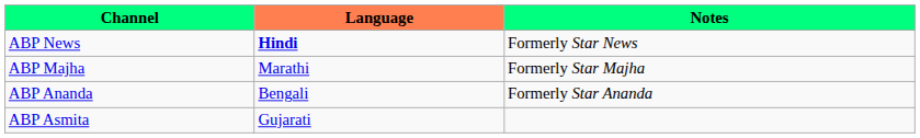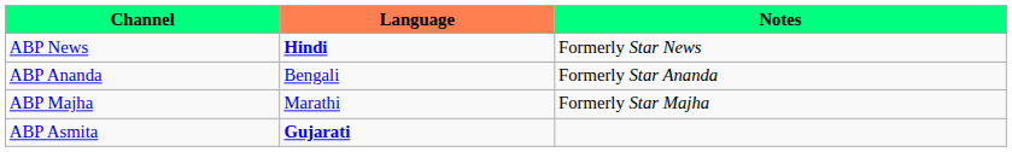rows swapped: ABP Ananda <-> ABP Majha
ABP Asmita | Language: normal -> bold
